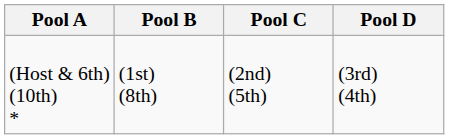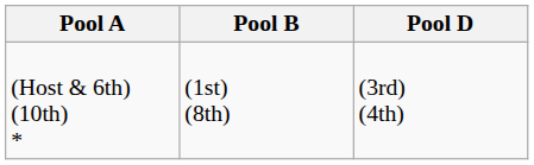- column: Pool C | (2nd) (5th)
